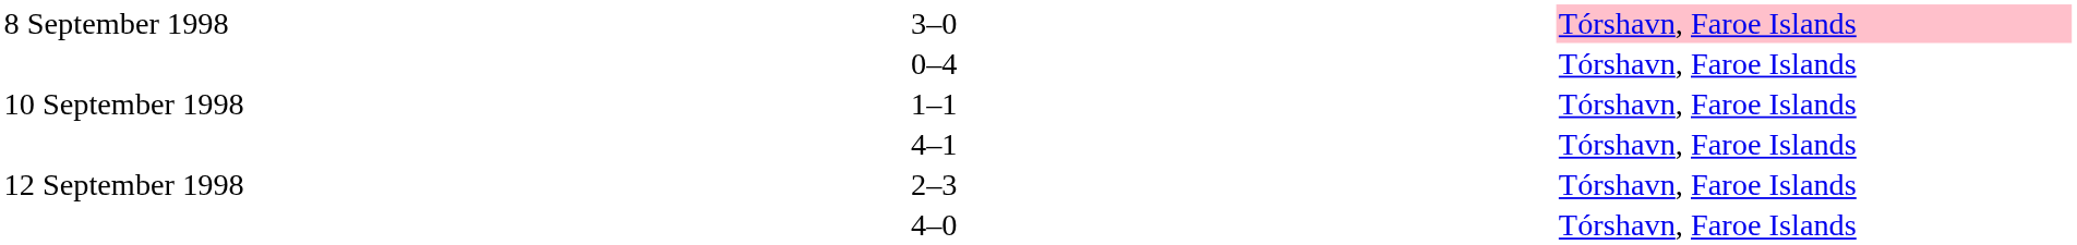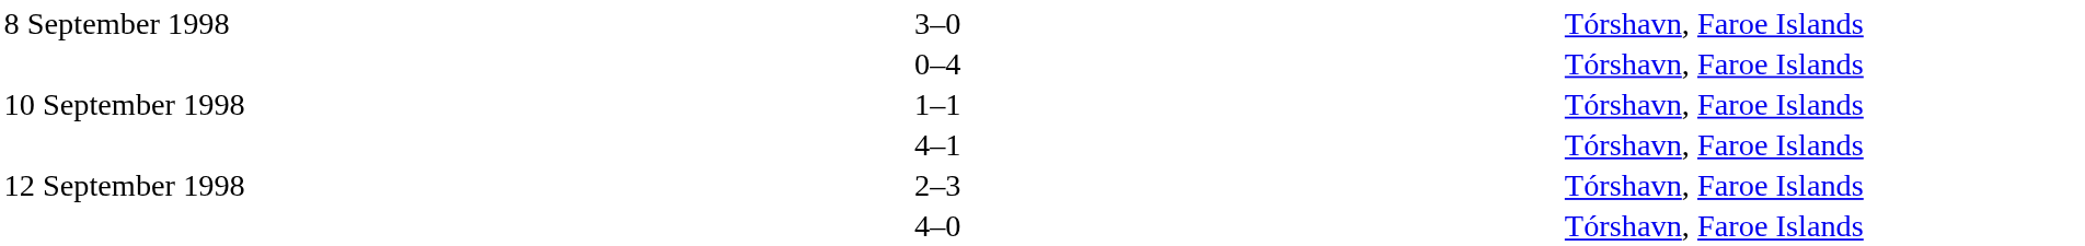3–0 | column 3: pink background -> no background
